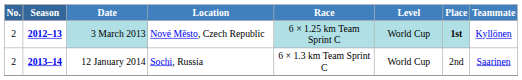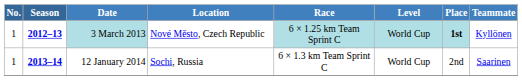3 March 2013 | No.: 2 -> 1
12 January 2014 | No.: 2 -> 1
